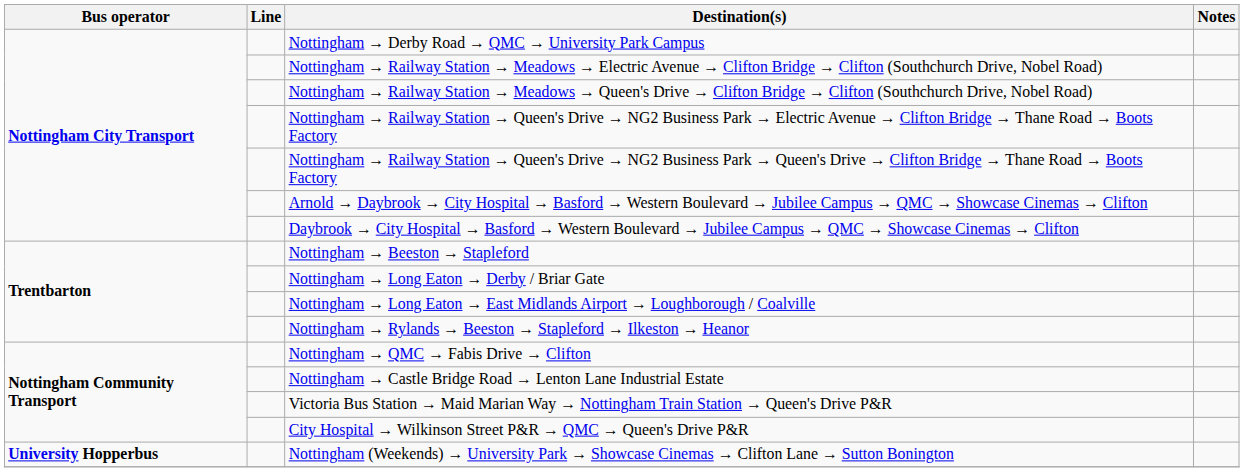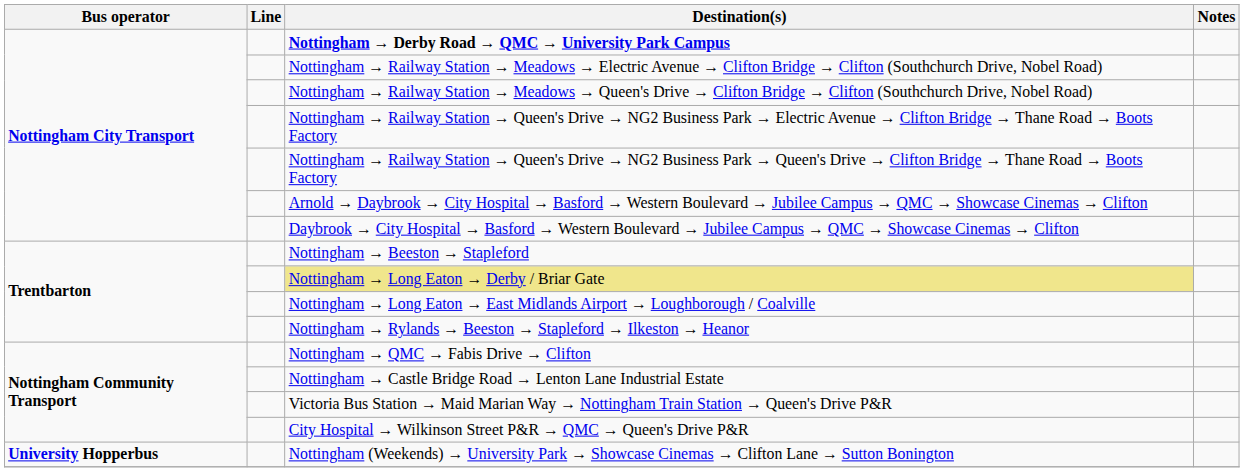Nottingham → Derby Road → QMC → University Park Campus | Destination(s): normal -> bold
Nottingham → Long Eaton → Derby / Briar Gate | Destination(s): no background -> khaki background
